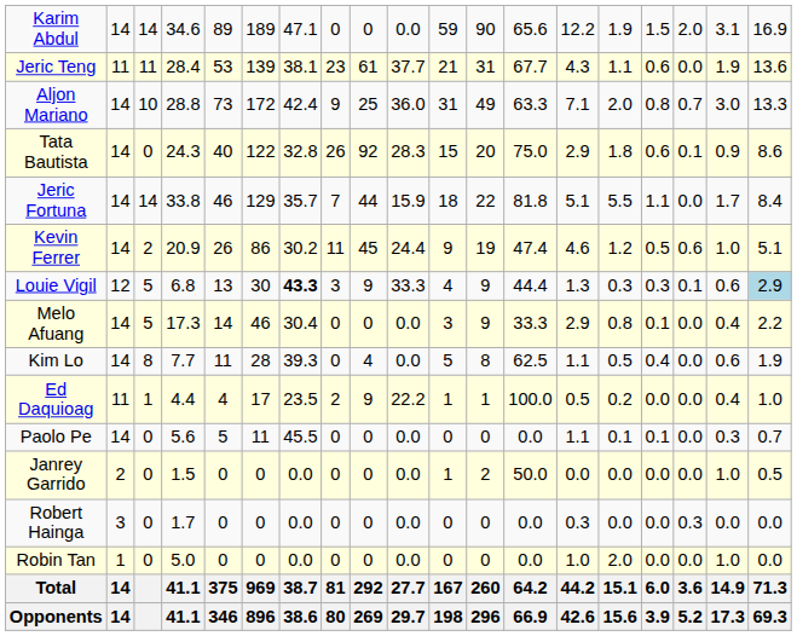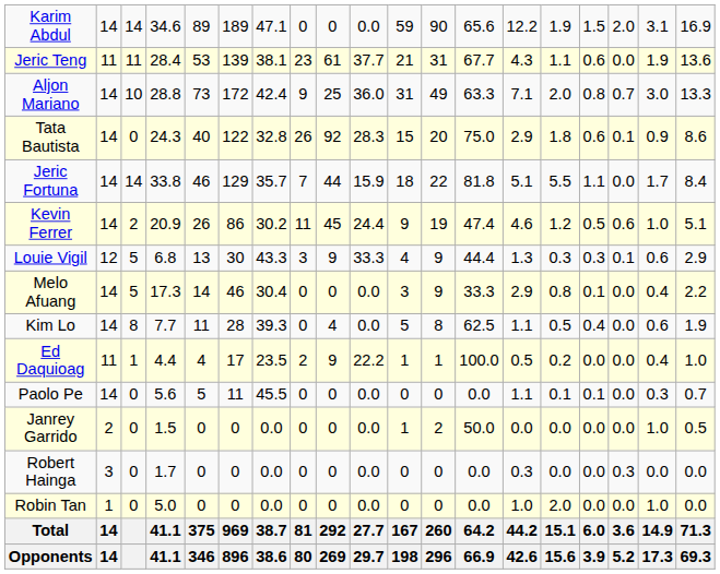Louie Vigil | column 7: bold -> normal
Louie Vigil | column 19: lightblue background -> no background
